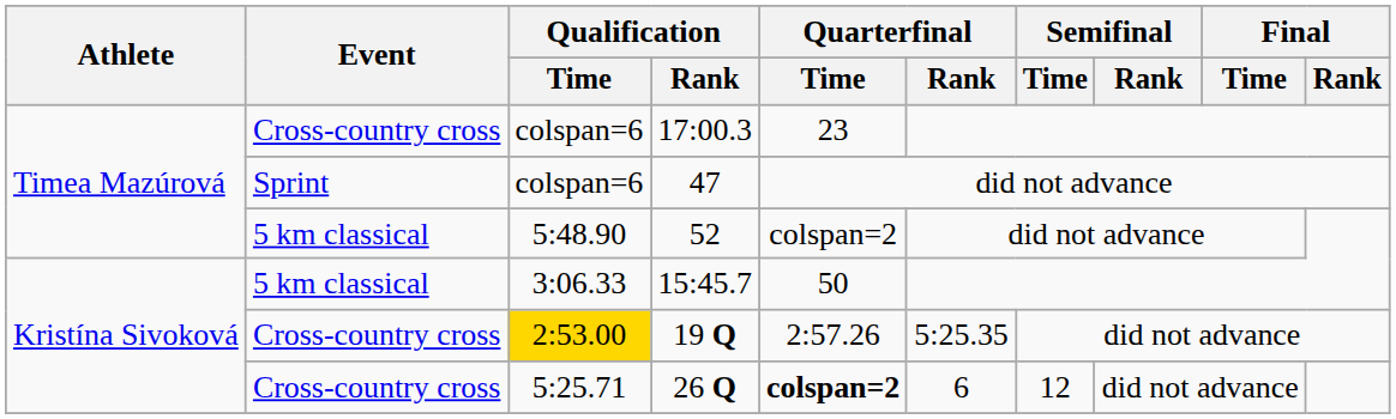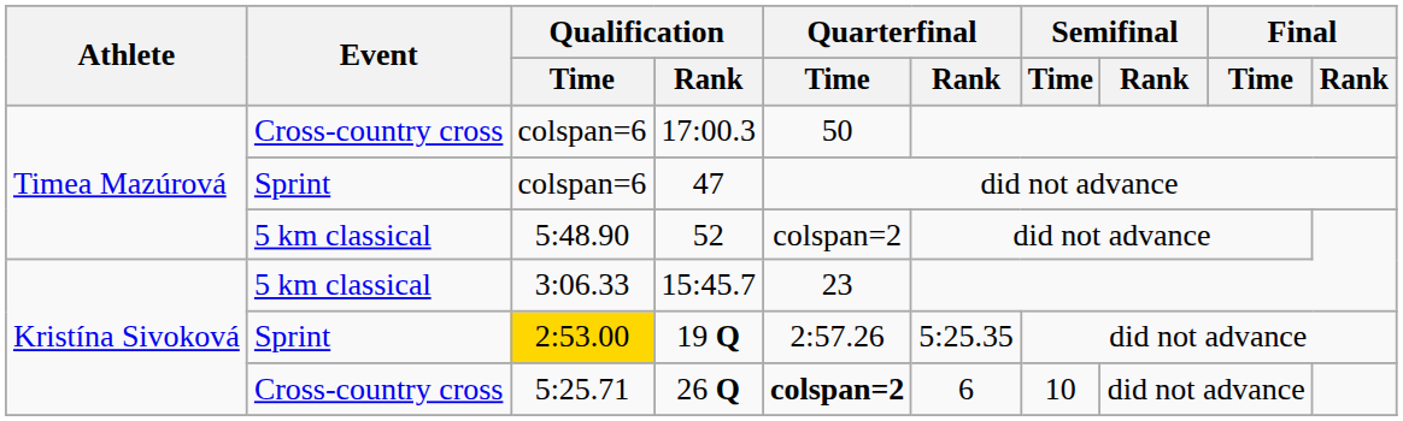17:00.3 | Quarterfinal / Time: 23 -> 50
15:45.7 | Quarterfinal / Time: 50 -> 23
19 Q | Event: Cross-country cross -> Sprint
26 Q | Semifinal / Time: 12 -> 10
